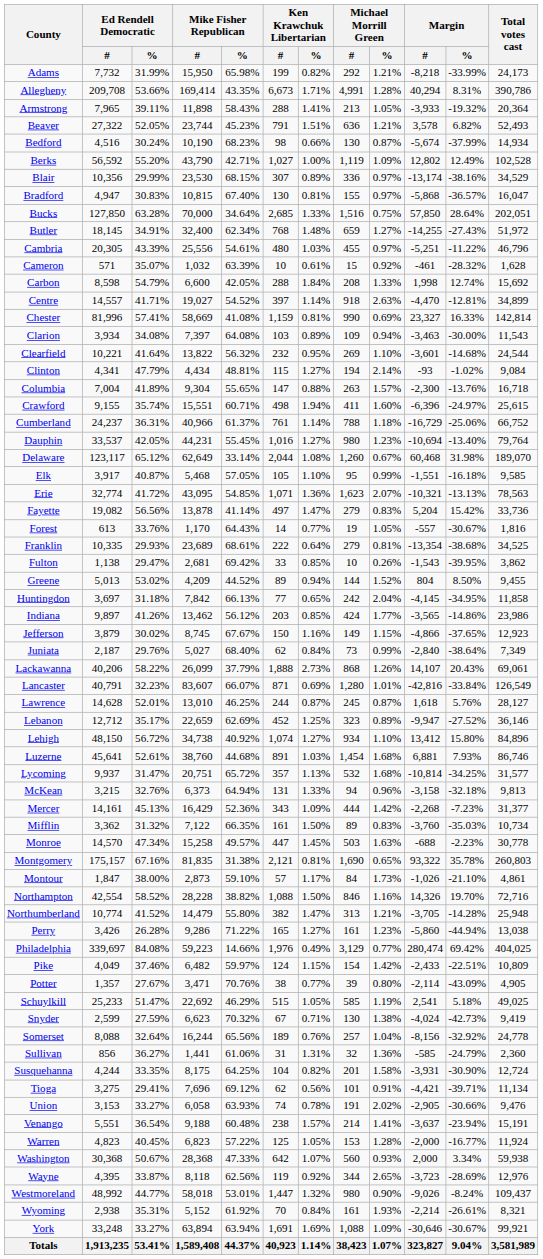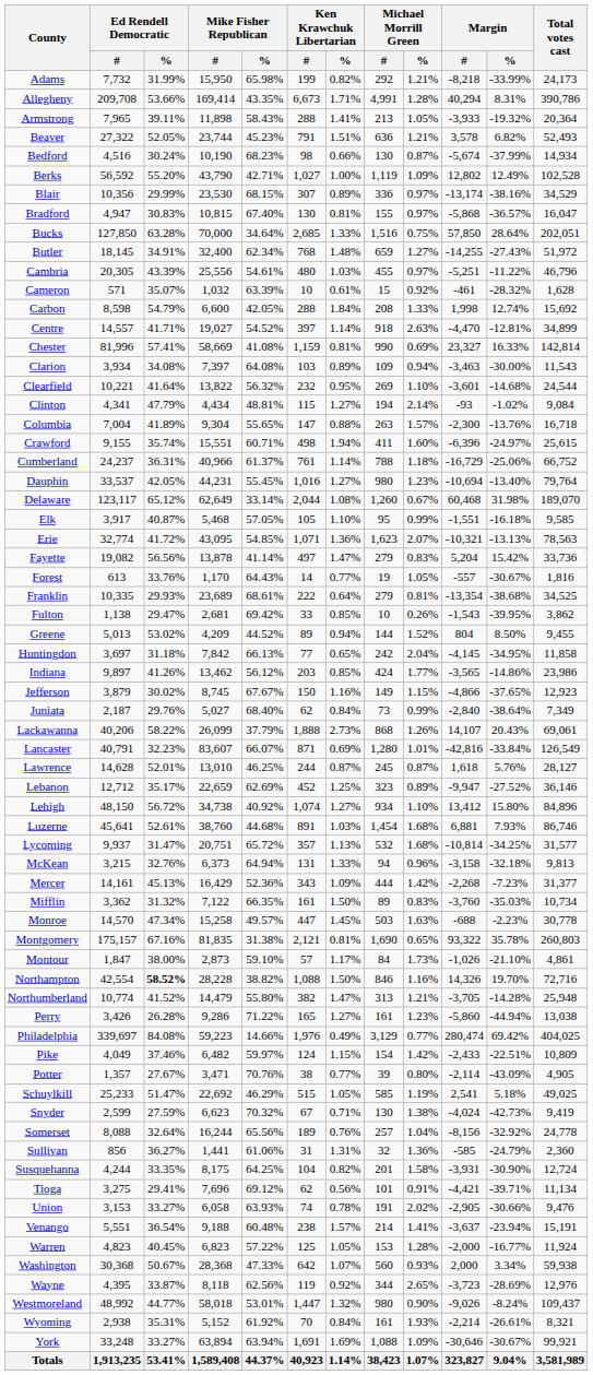Northampton | Ed Rendell Democratic / %: normal -> bold
